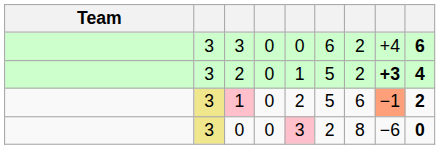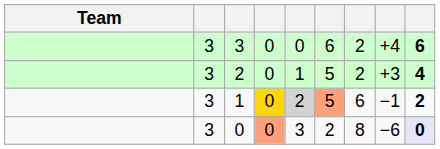row 3 | column 8: bold -> normal
row 4 | column 2: khaki background -> no background
row 4 | column 3: pink background -> no background
row 4 | column 4: no background -> gold background
row 4 | column 5: no background -> lightgrey background
row 4 | column 6: no background -> lightsalmon background
row 4 | column 8: lightsalmon background -> no background
row 5 | column 2: khaki background -> no background
row 5 | column 4: no background -> lightsalmon background
row 5 | column 5: pink background -> no background
row 5 | column 9: no background -> lavender background
